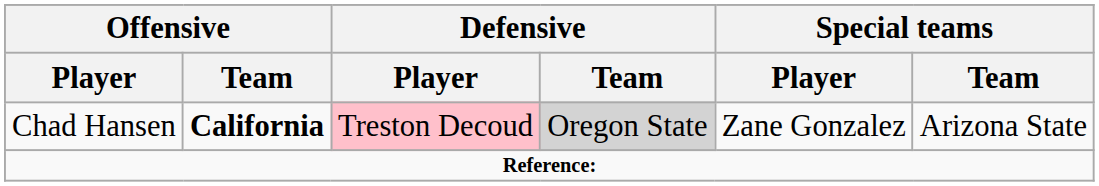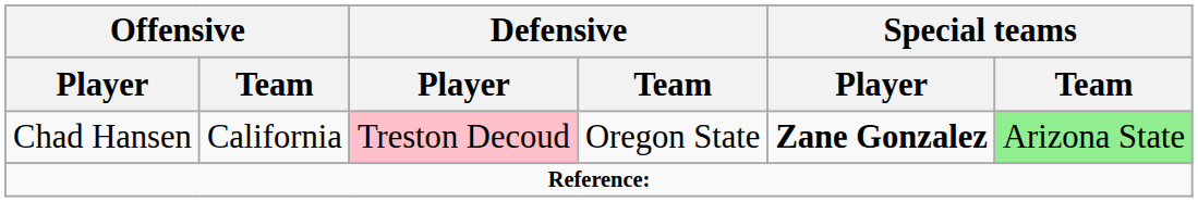Chad Hansen | Offensive / Team: bold -> normal
Chad Hansen | Defensive / Team: lightgrey background -> no background
Chad Hansen | Special teams / Player: normal -> bold
Chad Hansen | Special teams / Team: no background -> lightgreen background
